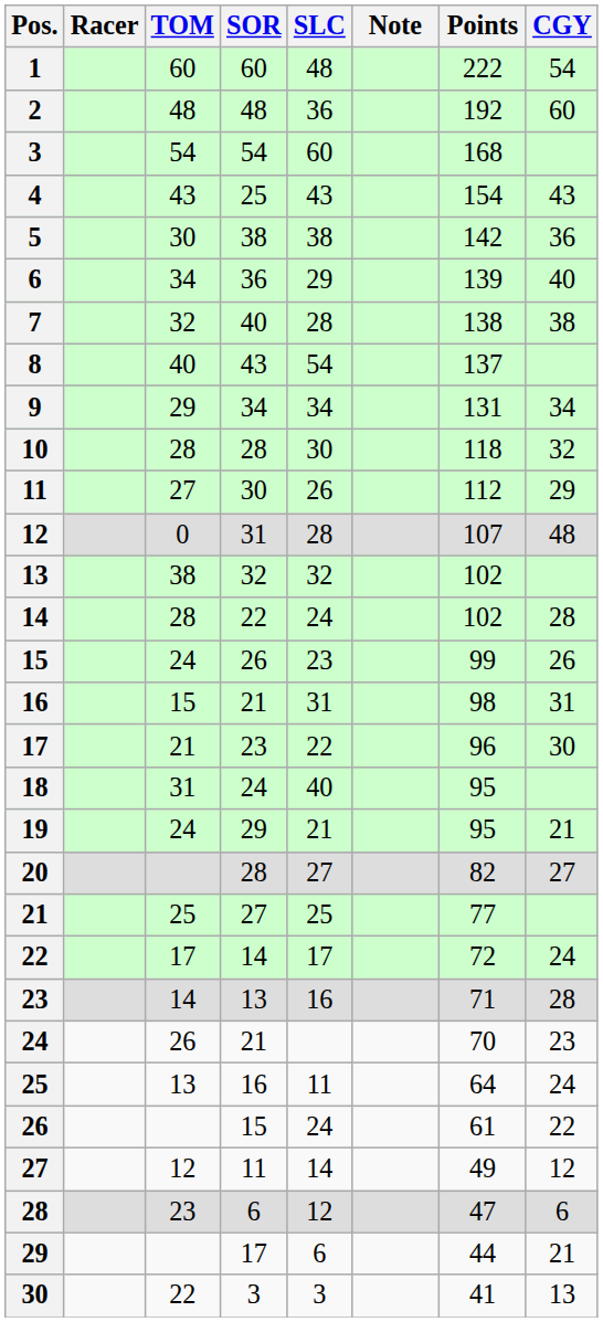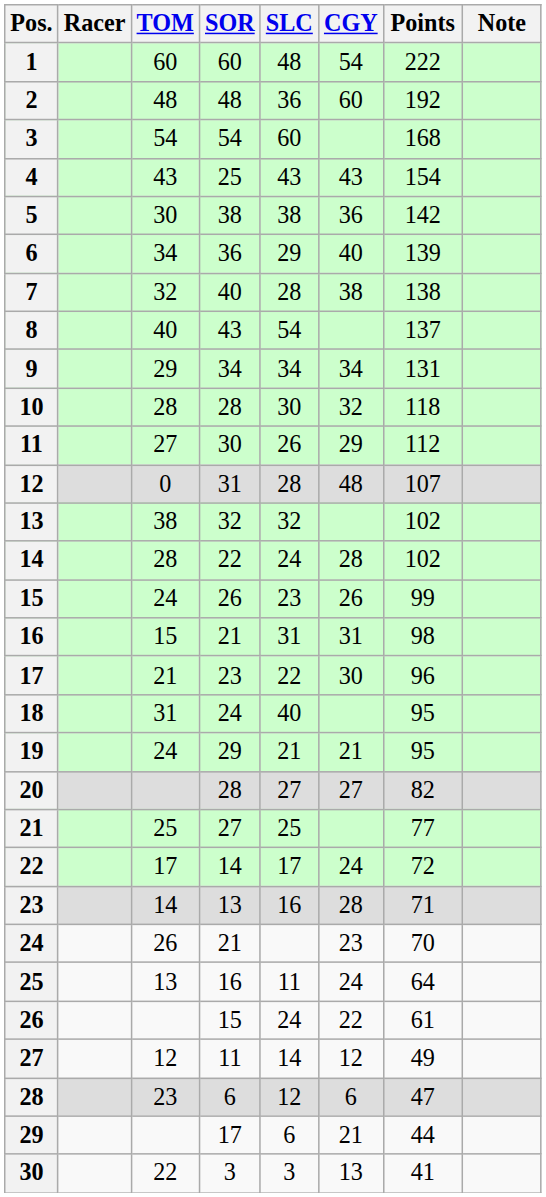columns swapped: CGY <-> Note
